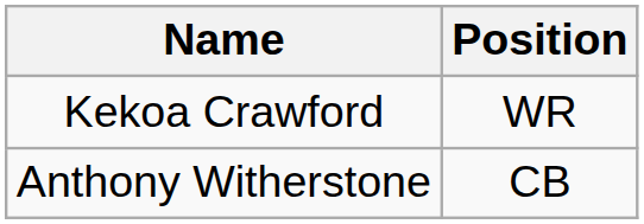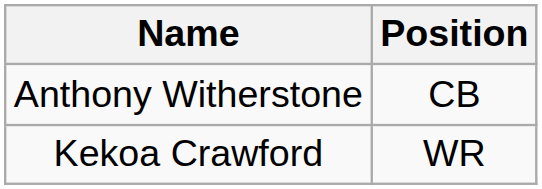rows swapped: Kekoa Crawford <-> Anthony Witherstone
